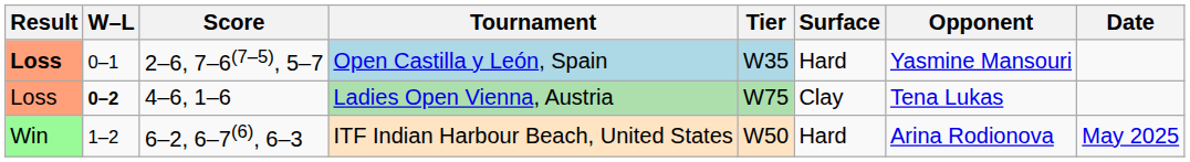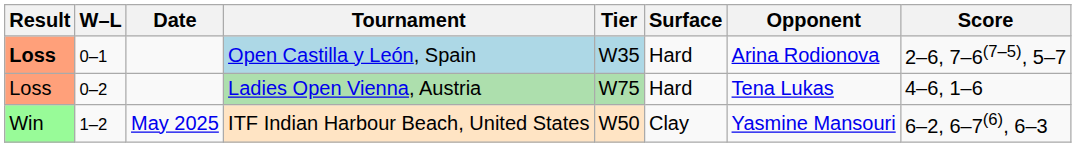columns swapped: Date <-> Score
Open Castilla y León, Spain | Opponent: Yasmine Mansouri -> Arina Rodionova
Ladies Open Vienna, Austria | W–L: bold -> normal
Ladies Open Vienna, Austria | Surface: Clay -> Hard
ITF Indian Harbour Beach, United States | Surface: Hard -> Clay
ITF Indian Harbour Beach, United States | Opponent: Arina Rodionova -> Yasmine Mansouri
